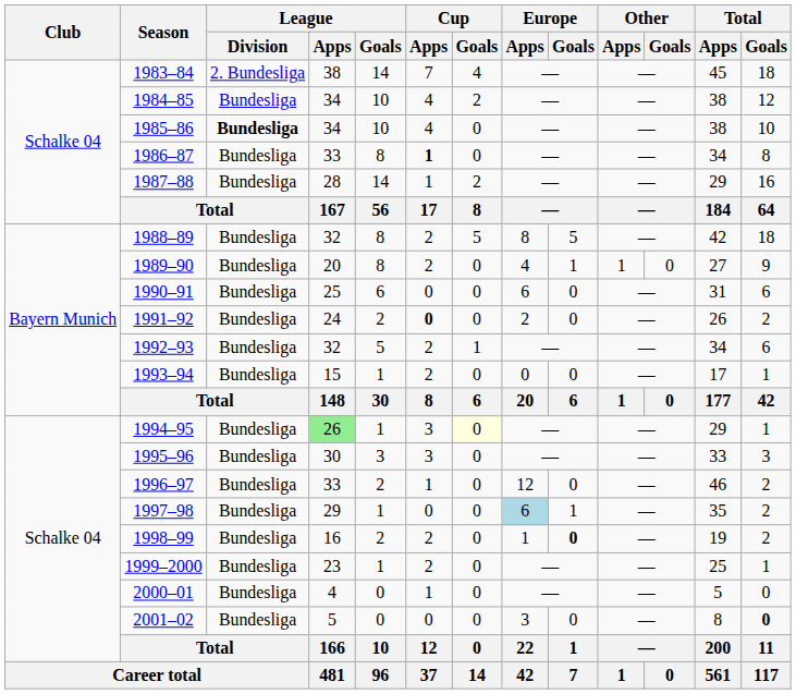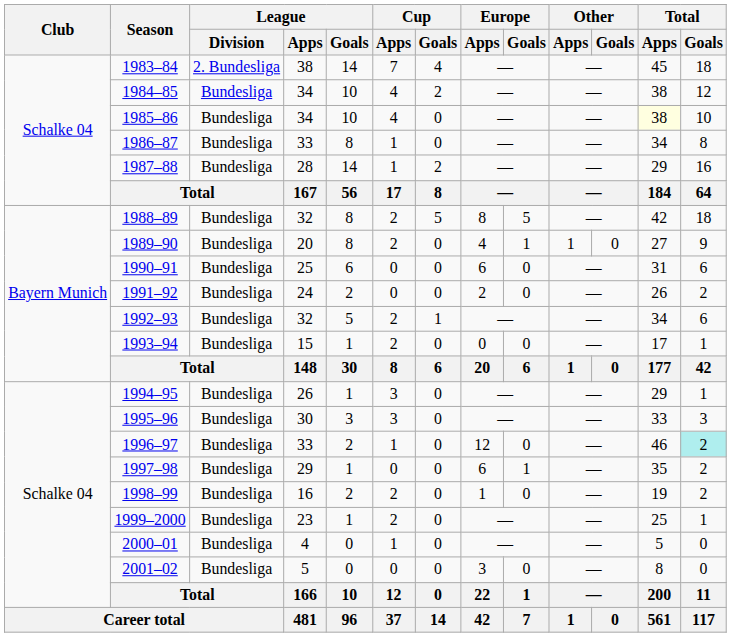1985–86 | League / Division: bold -> normal
1985–86 | Total / Apps: no background -> lightyellow background
1986–87 | Cup / Apps: bold -> normal
1991–92 | Cup / Apps: bold -> normal
1994–95 | League / Apps: lightgreen background -> no background
1994–95 | Cup / Goals: lightyellow background -> no background
1996–97 | Total / Goals: no background -> paleturquoise background
1997–98 | Europe / Apps: lightblue background -> no background
1998–99 | Europe / Goals: bold -> normal
2001–02 | Total / Goals: bold -> normal
